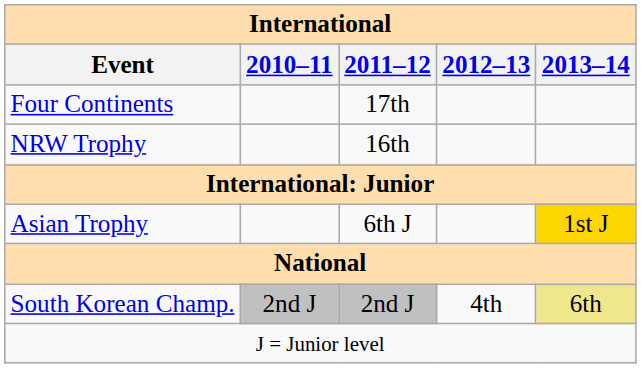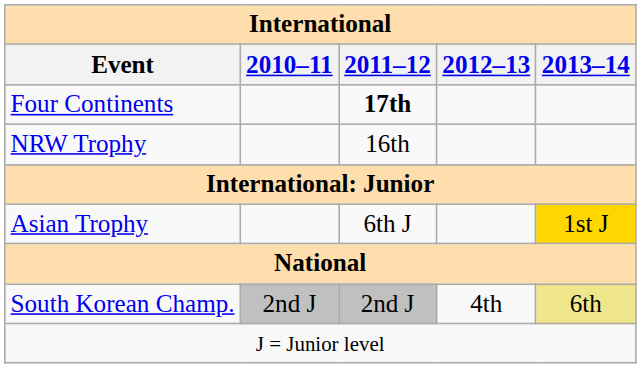Four Continents | 2011–12: normal -> bold
